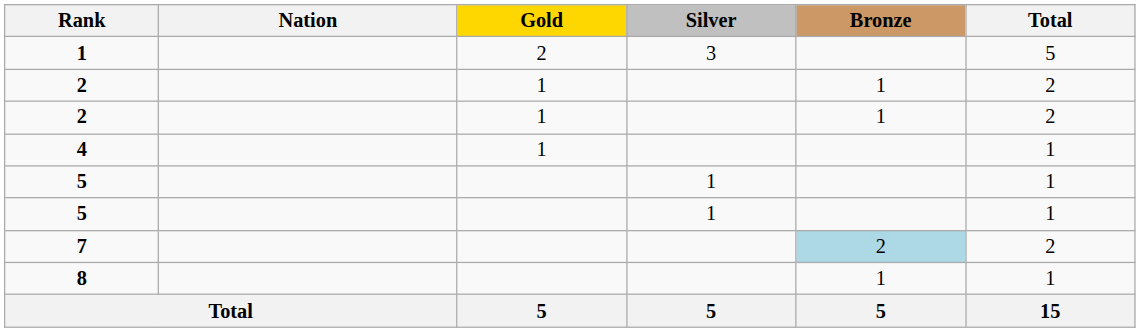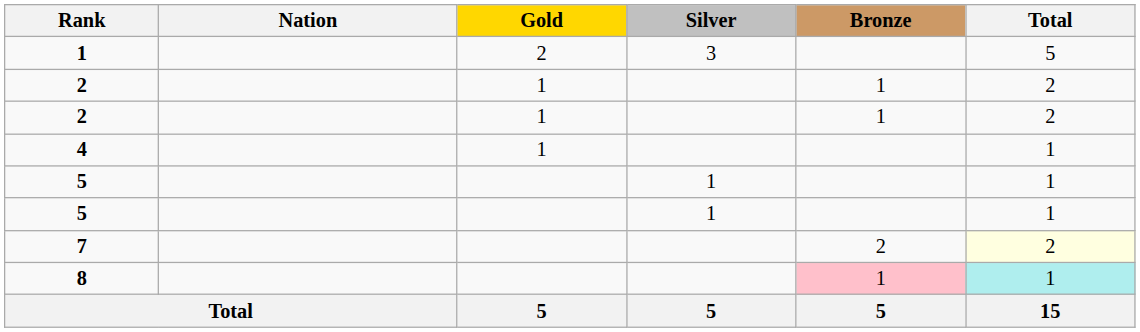7 | Bronze: lightblue background -> no background
7 | Total: no background -> lightyellow background
8 | Bronze: no background -> pink background
8 | Total: no background -> paleturquoise background
